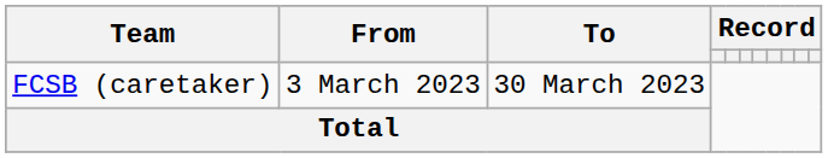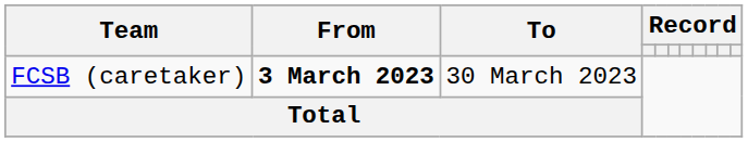FCSB (caretaker) | From: normal -> bold
